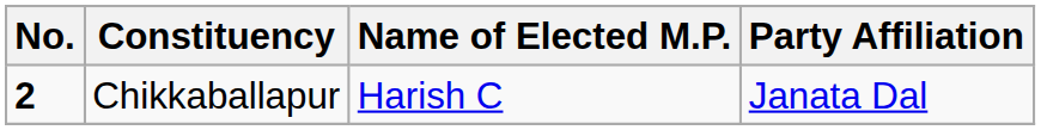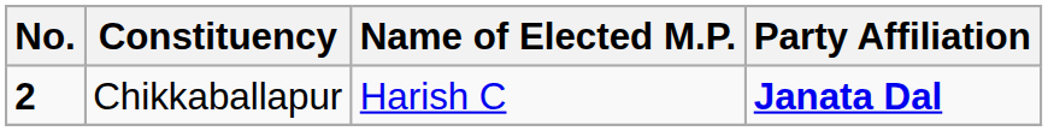Chikkaballapur | Party Affiliation: normal -> bold
